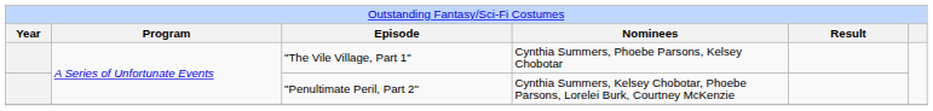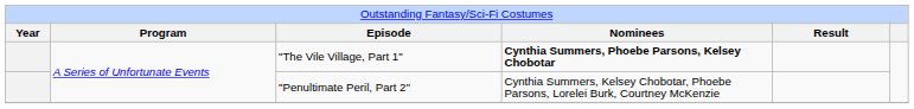"The Vile Village, Part 1" | column 4: normal -> bold
